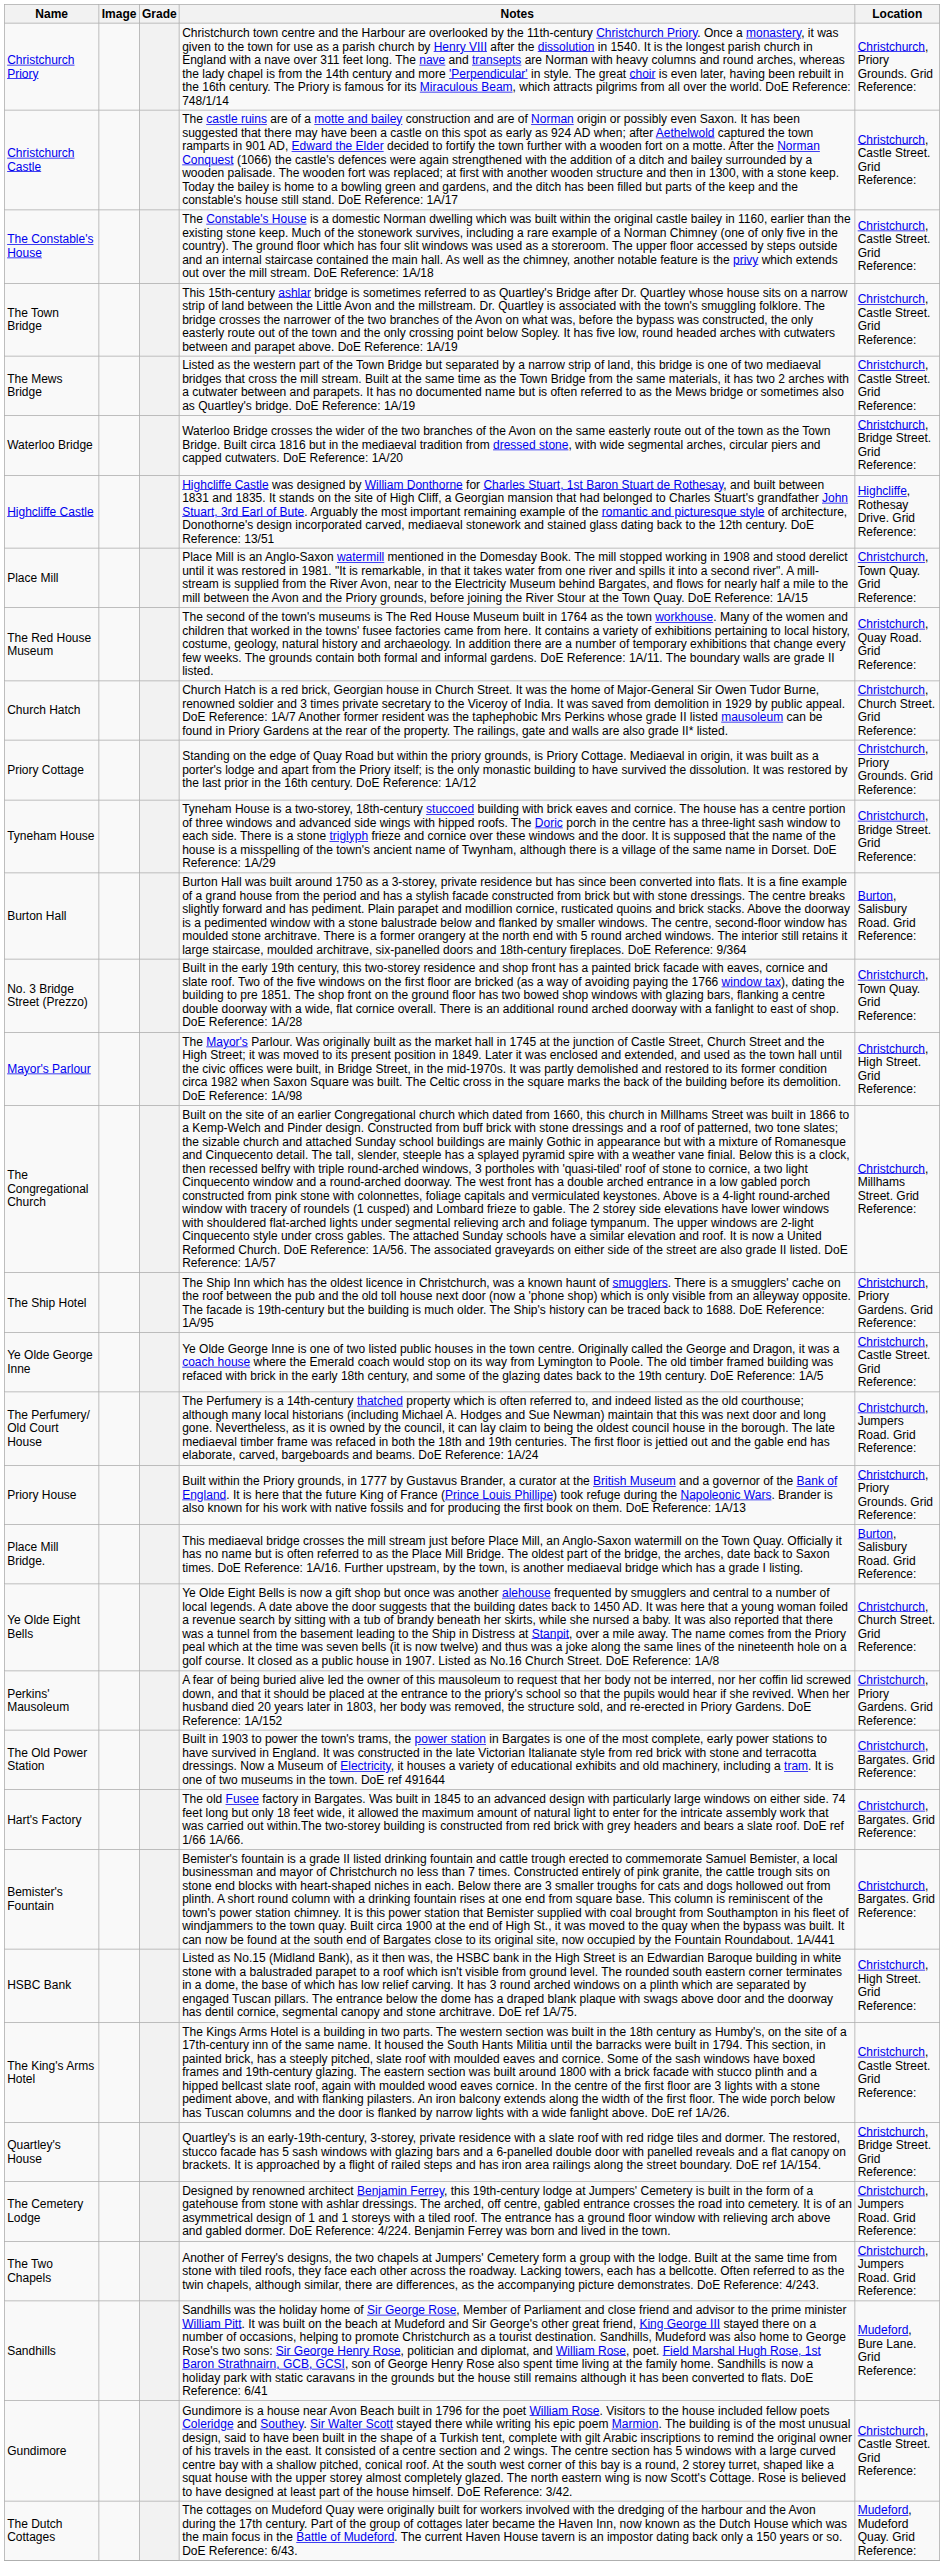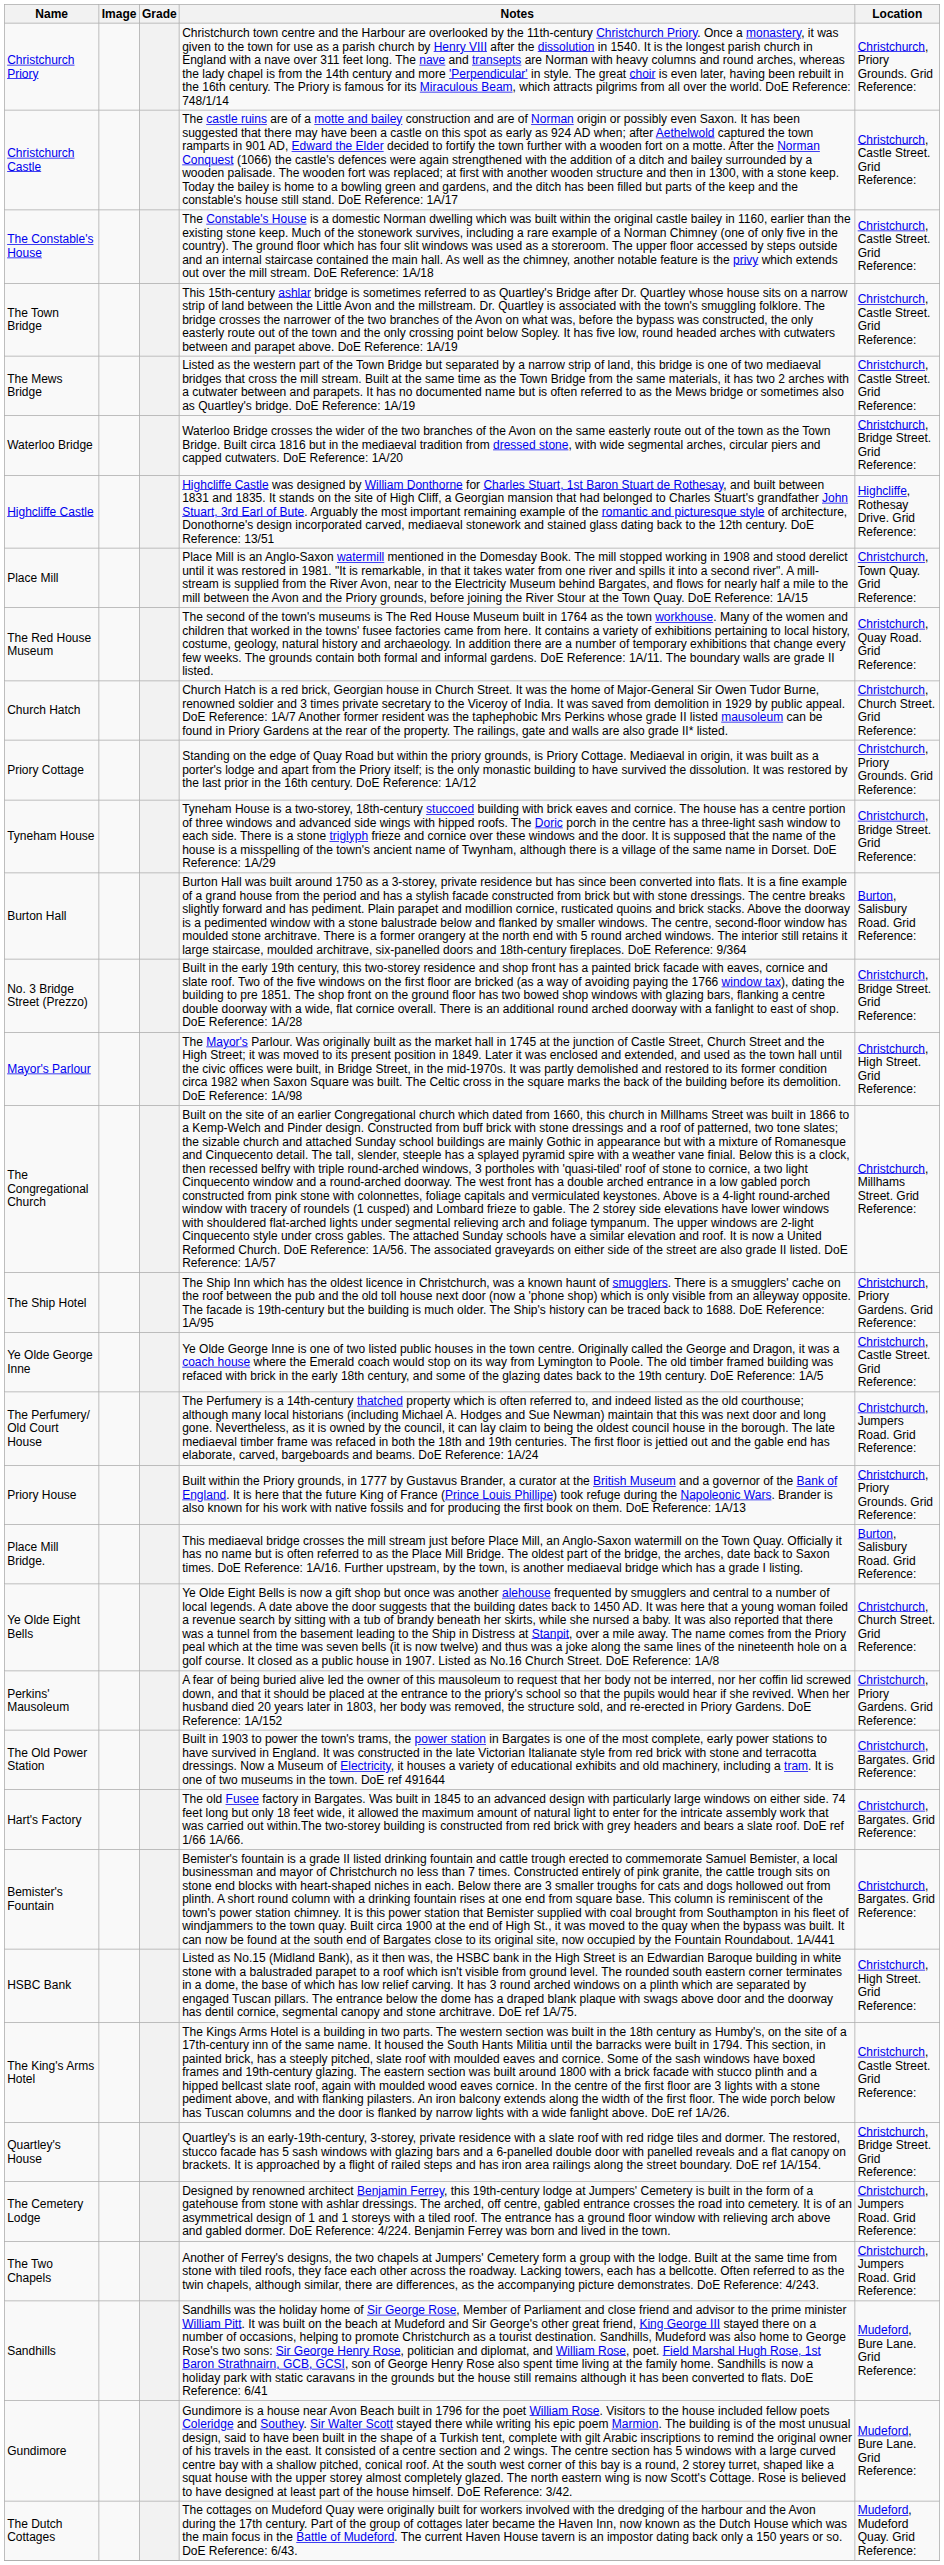No. 3 Bridge Street (Prezzo) | Location: Christchurch, Town Quay. Grid Reference: -> Christchurch, Bridge Street. Grid Reference:
Gundimore | Location: Christchurch, Castle Street. Grid Reference: -> Mudeford, Bure Lane. Grid Reference:
